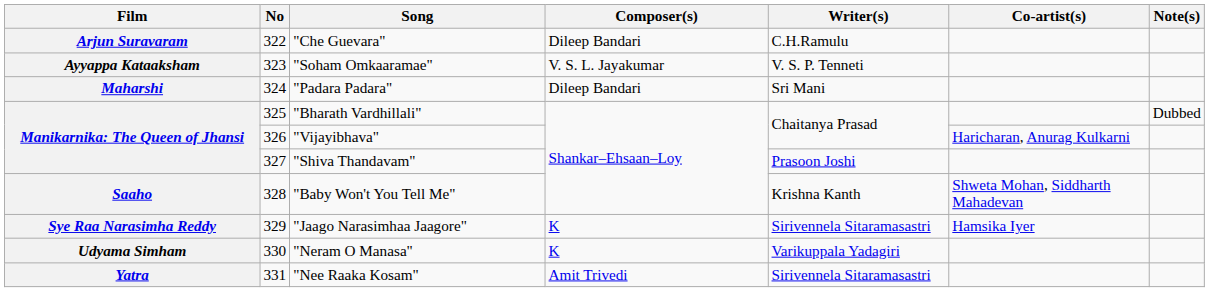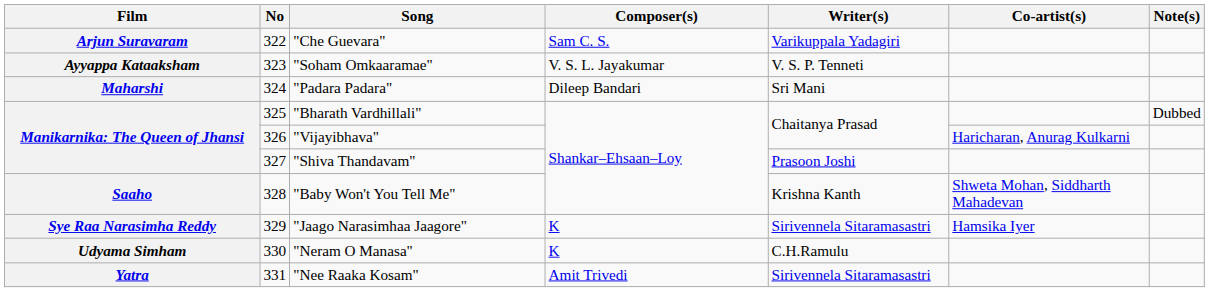"Che Guevara" | Composer(s): Dileep Bandari -> Sam C. S.
"Che Guevara" | Writer(s): C.H.Ramulu -> Varikuppala Yadagiri
"Neram O Manasa" | Writer(s): Varikuppala Yadagiri -> C.H.Ramulu
